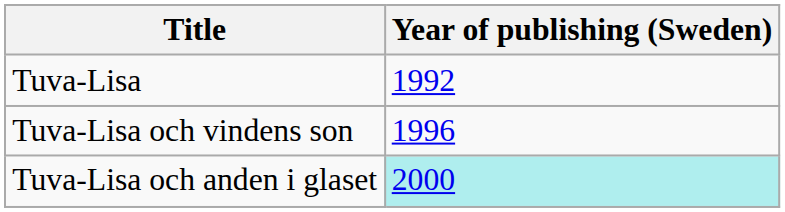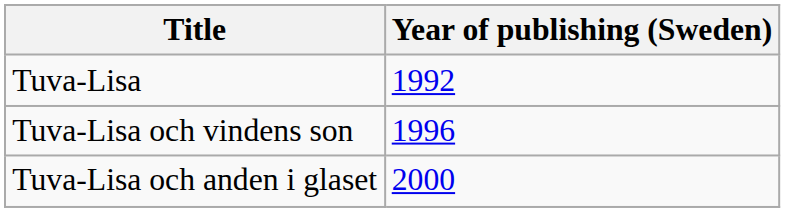Tuva-Lisa och anden i glaset | Year of publishing (Sweden): paleturquoise background -> no background
